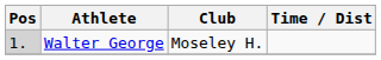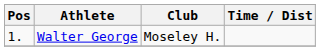Walter George | Pos: lightgrey background -> no background
